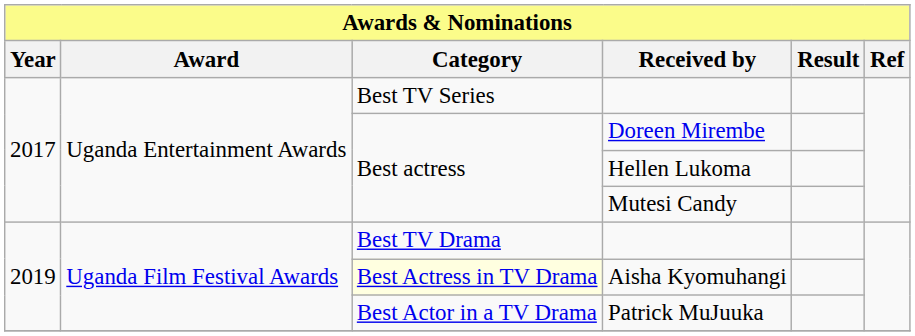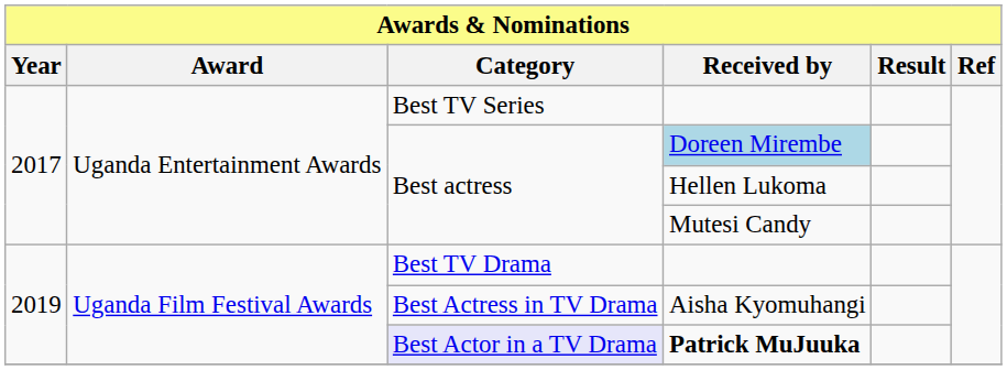Doreen Mirembe | Received by: no background -> lightblue background
Aisha Kyomuhangi | Category: lightyellow background -> no background
Patrick MuJuuka | Category: no background -> lavender background
Patrick MuJuuka | Received by: normal -> bold
